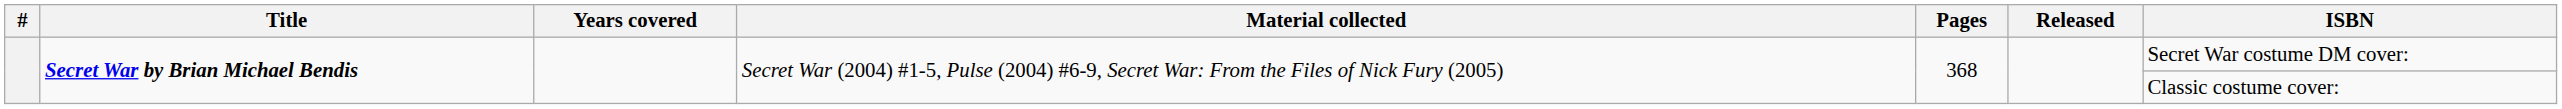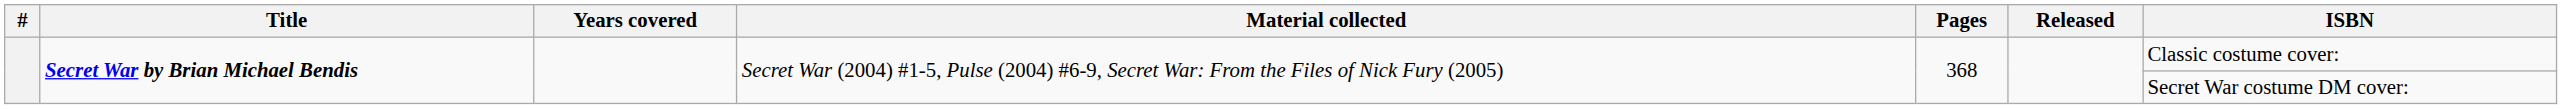row 2 | ISBN: Secret War costume DM cover: -> Classic costume cover:
row 3 | ISBN: Classic costume cover: -> Secret War costume DM cover:
